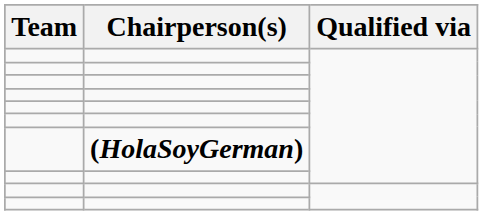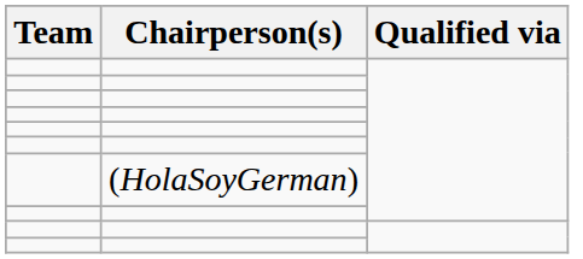(HolaSoyGerman) | Chairperson(s): bold -> normal
